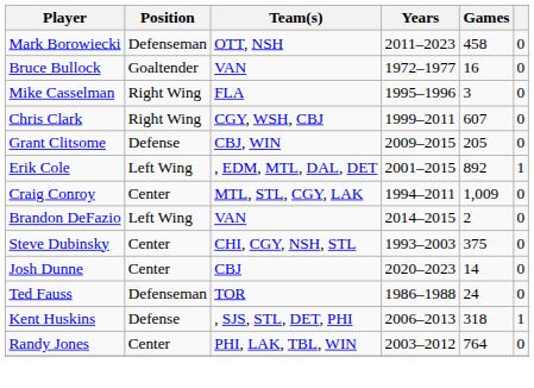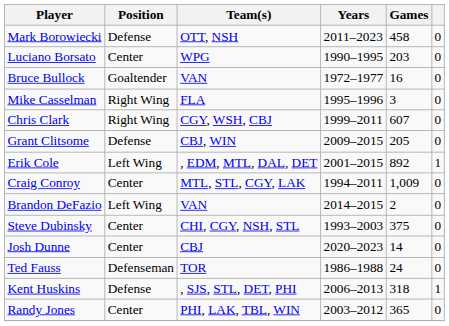Mark Borowiecki | Position: Defenseman -> Defense
+ row: Luciano Borsato | Center | WPG | 1990–1995 | 203 | 0
Randy Jones | Games: 764 -> 365
